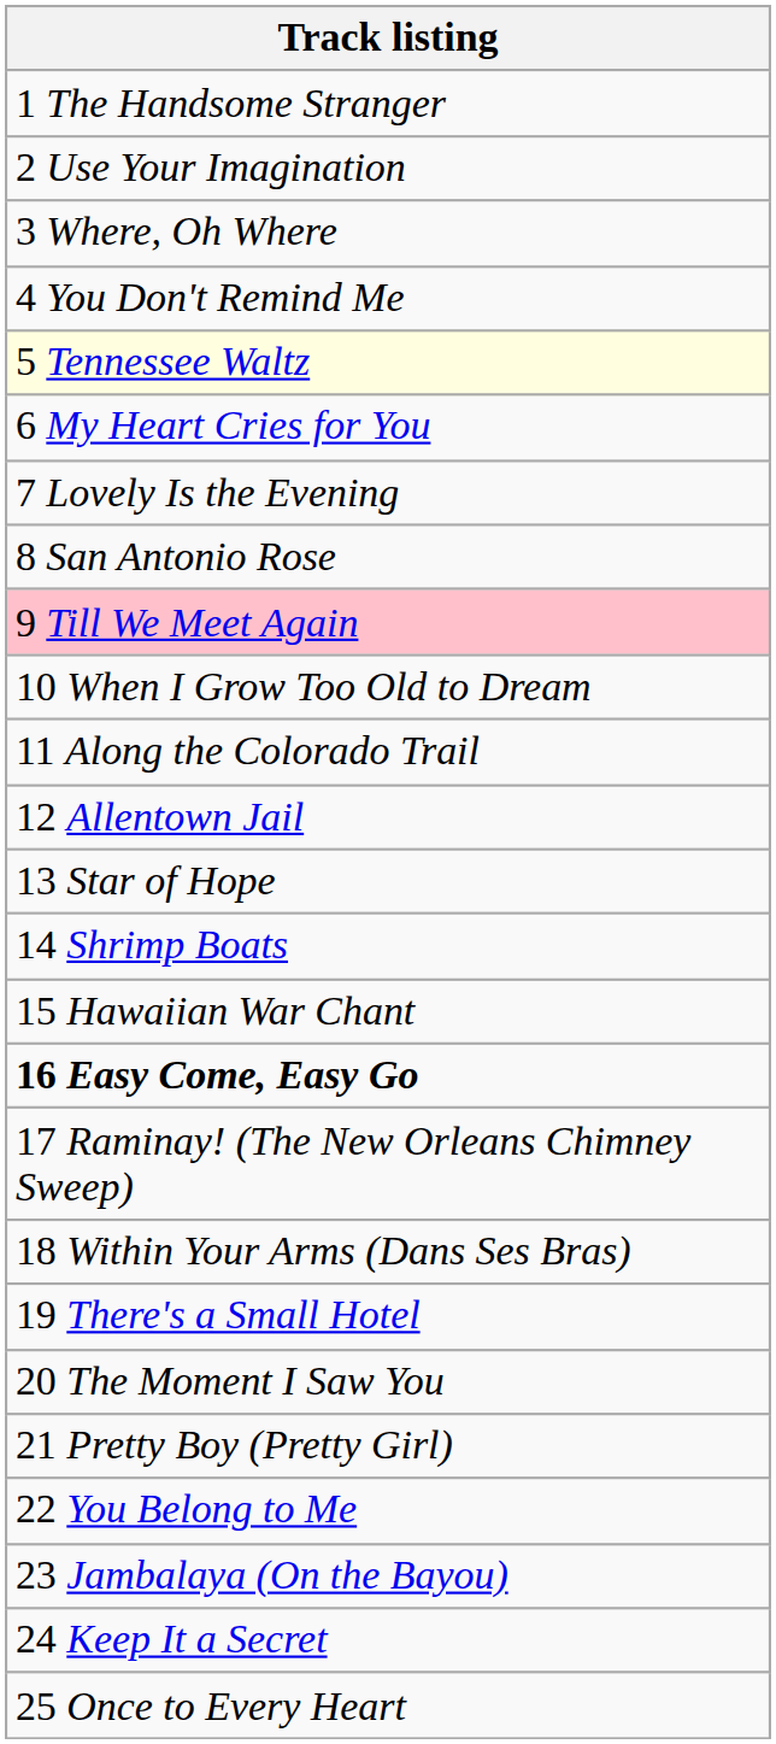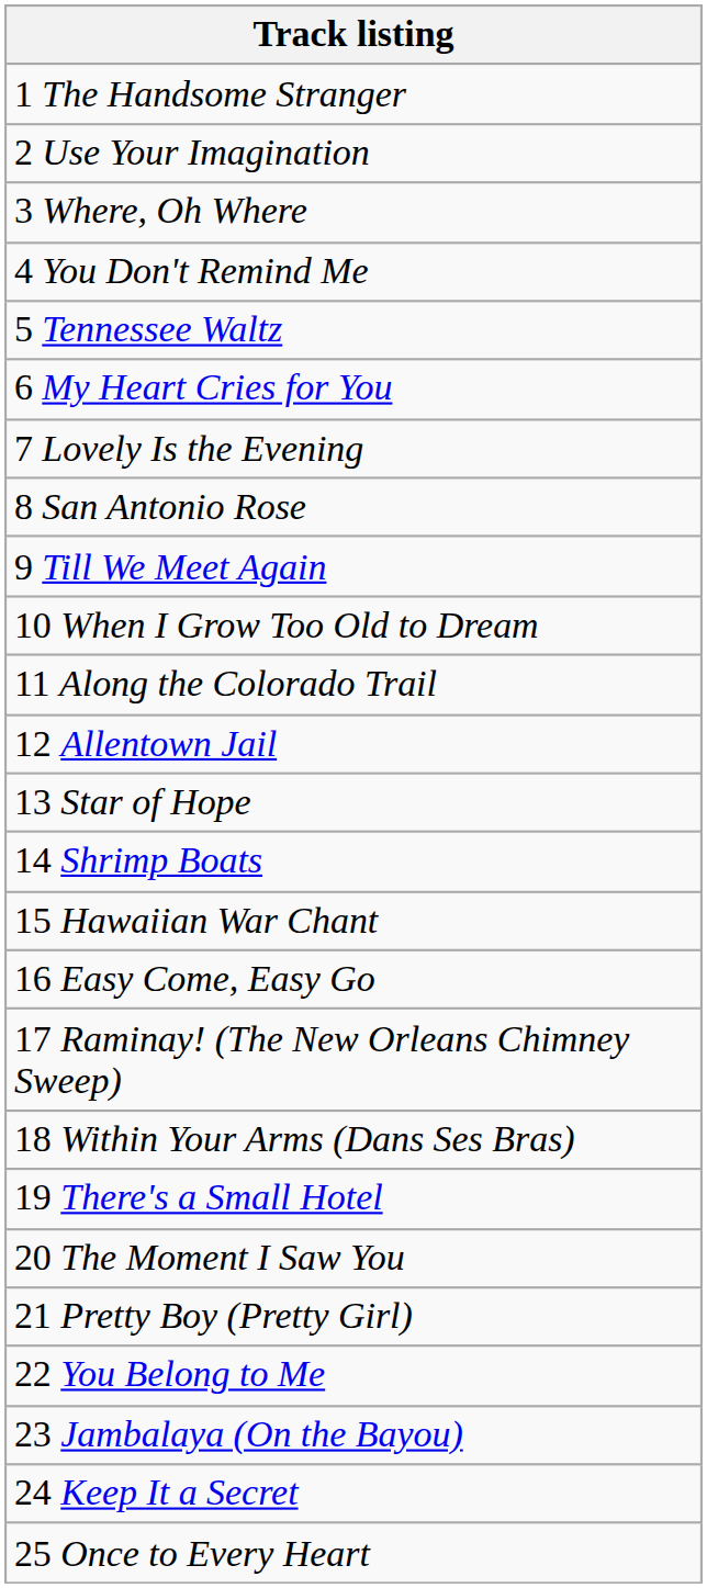row 6 | column 1: lightyellow background -> no background
row 10 | column 1: pink background -> no background
row 17 | column 1: bold -> normal
